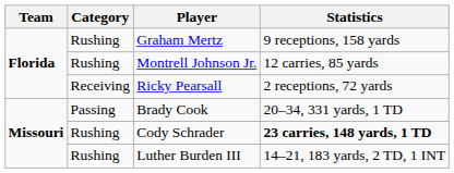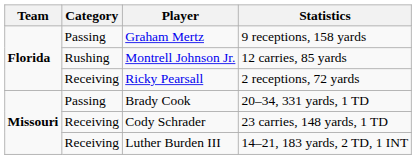Graham Mertz | Category: Rushing -> Passing
Cody Schrader | Category: Rushing -> Receiving
Cody Schrader | Statistics: bold -> normal
Luther Burden III | Category: Rushing -> Receiving
